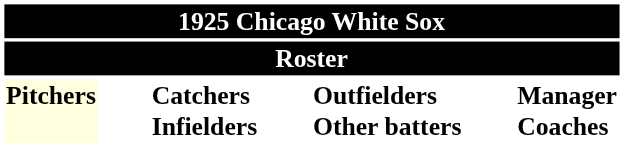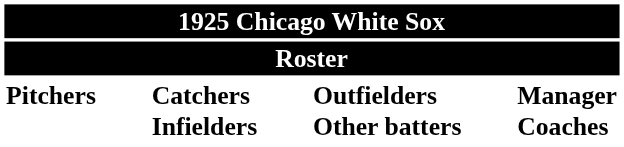Pitchers | column 1: lightyellow background -> no background
